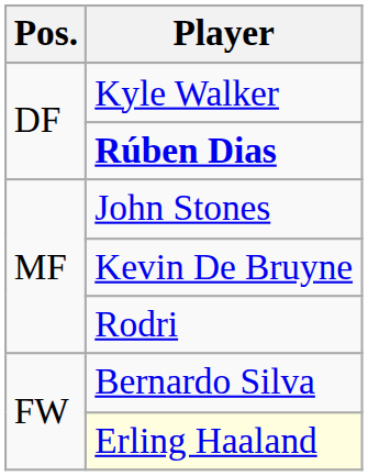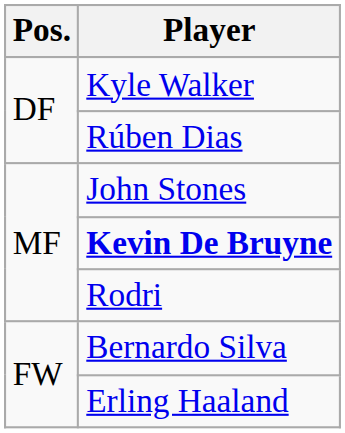Rúben Dias | Player: bold -> normal
Kevin De Bruyne | Player: normal -> bold
Erling Haaland | Player: lightyellow background -> no background
